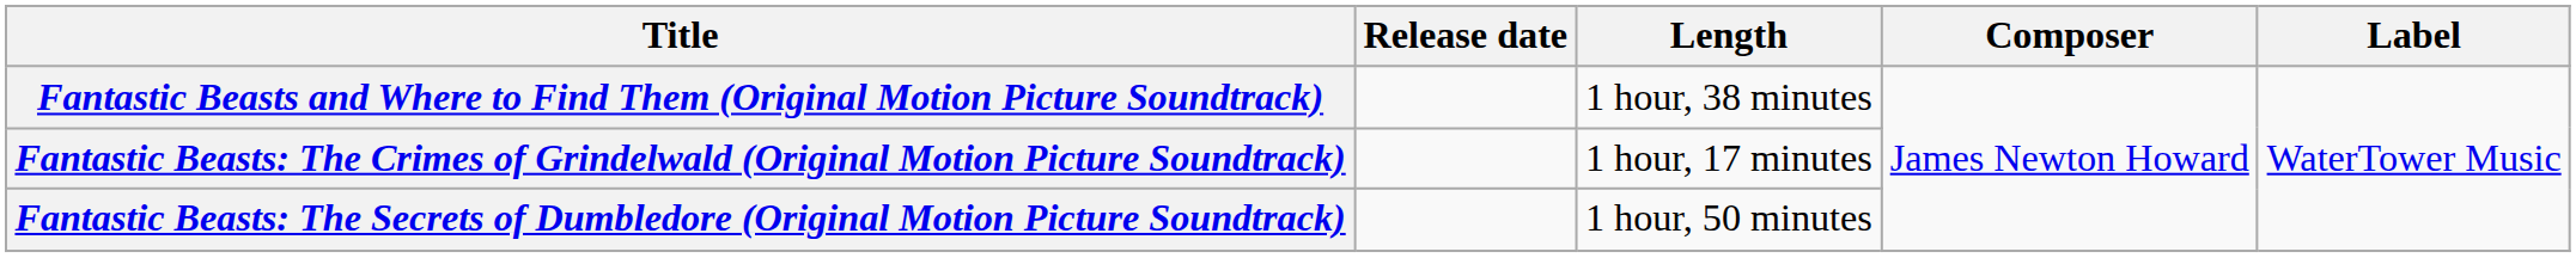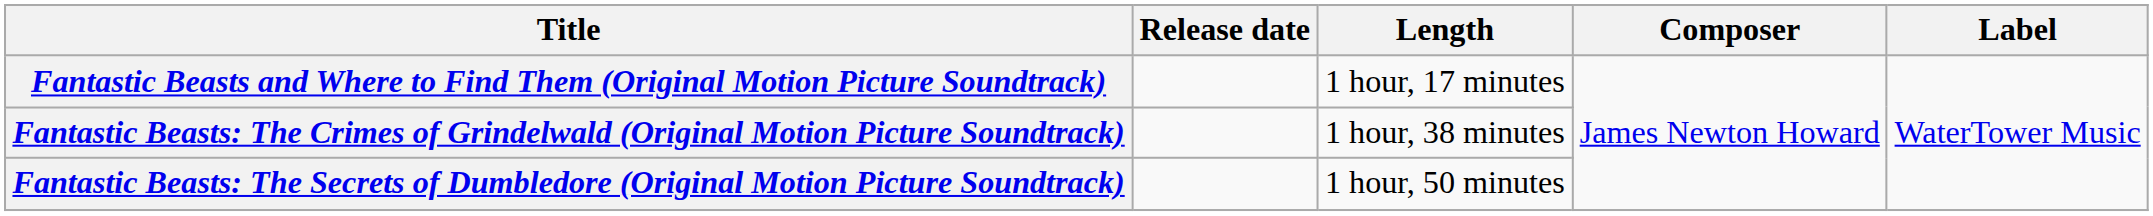row 2 | Length: 1 hour, 38 minutes -> 1 hour, 17 minutes
row 3 | Length: 1 hour, 17 minutes -> 1 hour, 38 minutes
